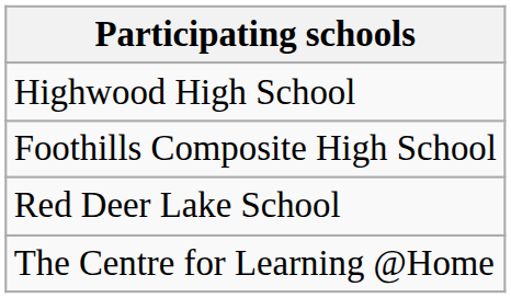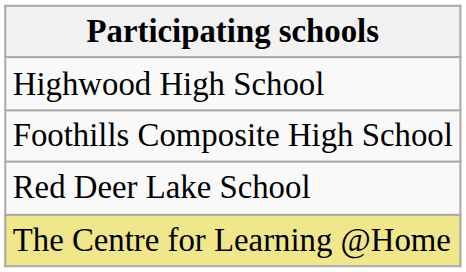row 5 | column 1: no background -> khaki background
